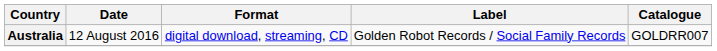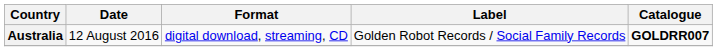Australia | Catalogue: normal -> bold
